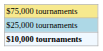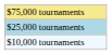row 3 | column 1: bold -> normal
